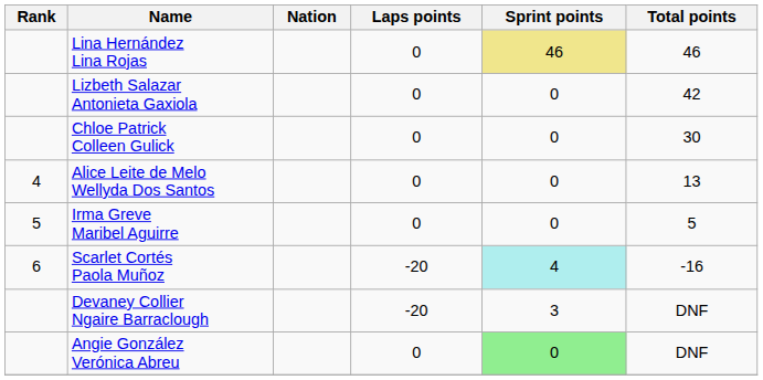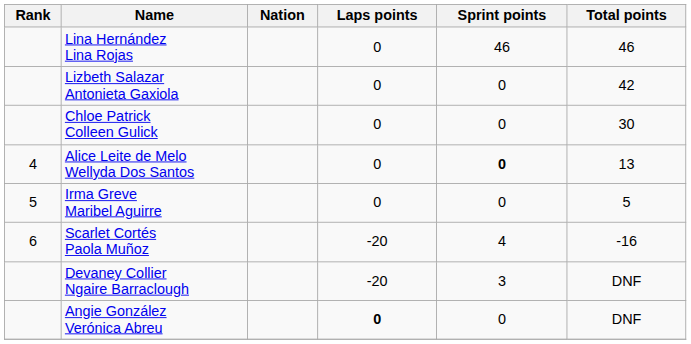Lina Hernández Lina Rojas | Sprint points: khaki background -> no background
Alice Leite de Melo Wellyda Dos Santos | Sprint points: normal -> bold
Scarlet Cortés Paola Muñoz | Sprint points: paleturquoise background -> no background
Angie González Verónica Abreu | Laps points: normal -> bold
Angie González Verónica Abreu | Sprint points: lightgreen background -> no background
